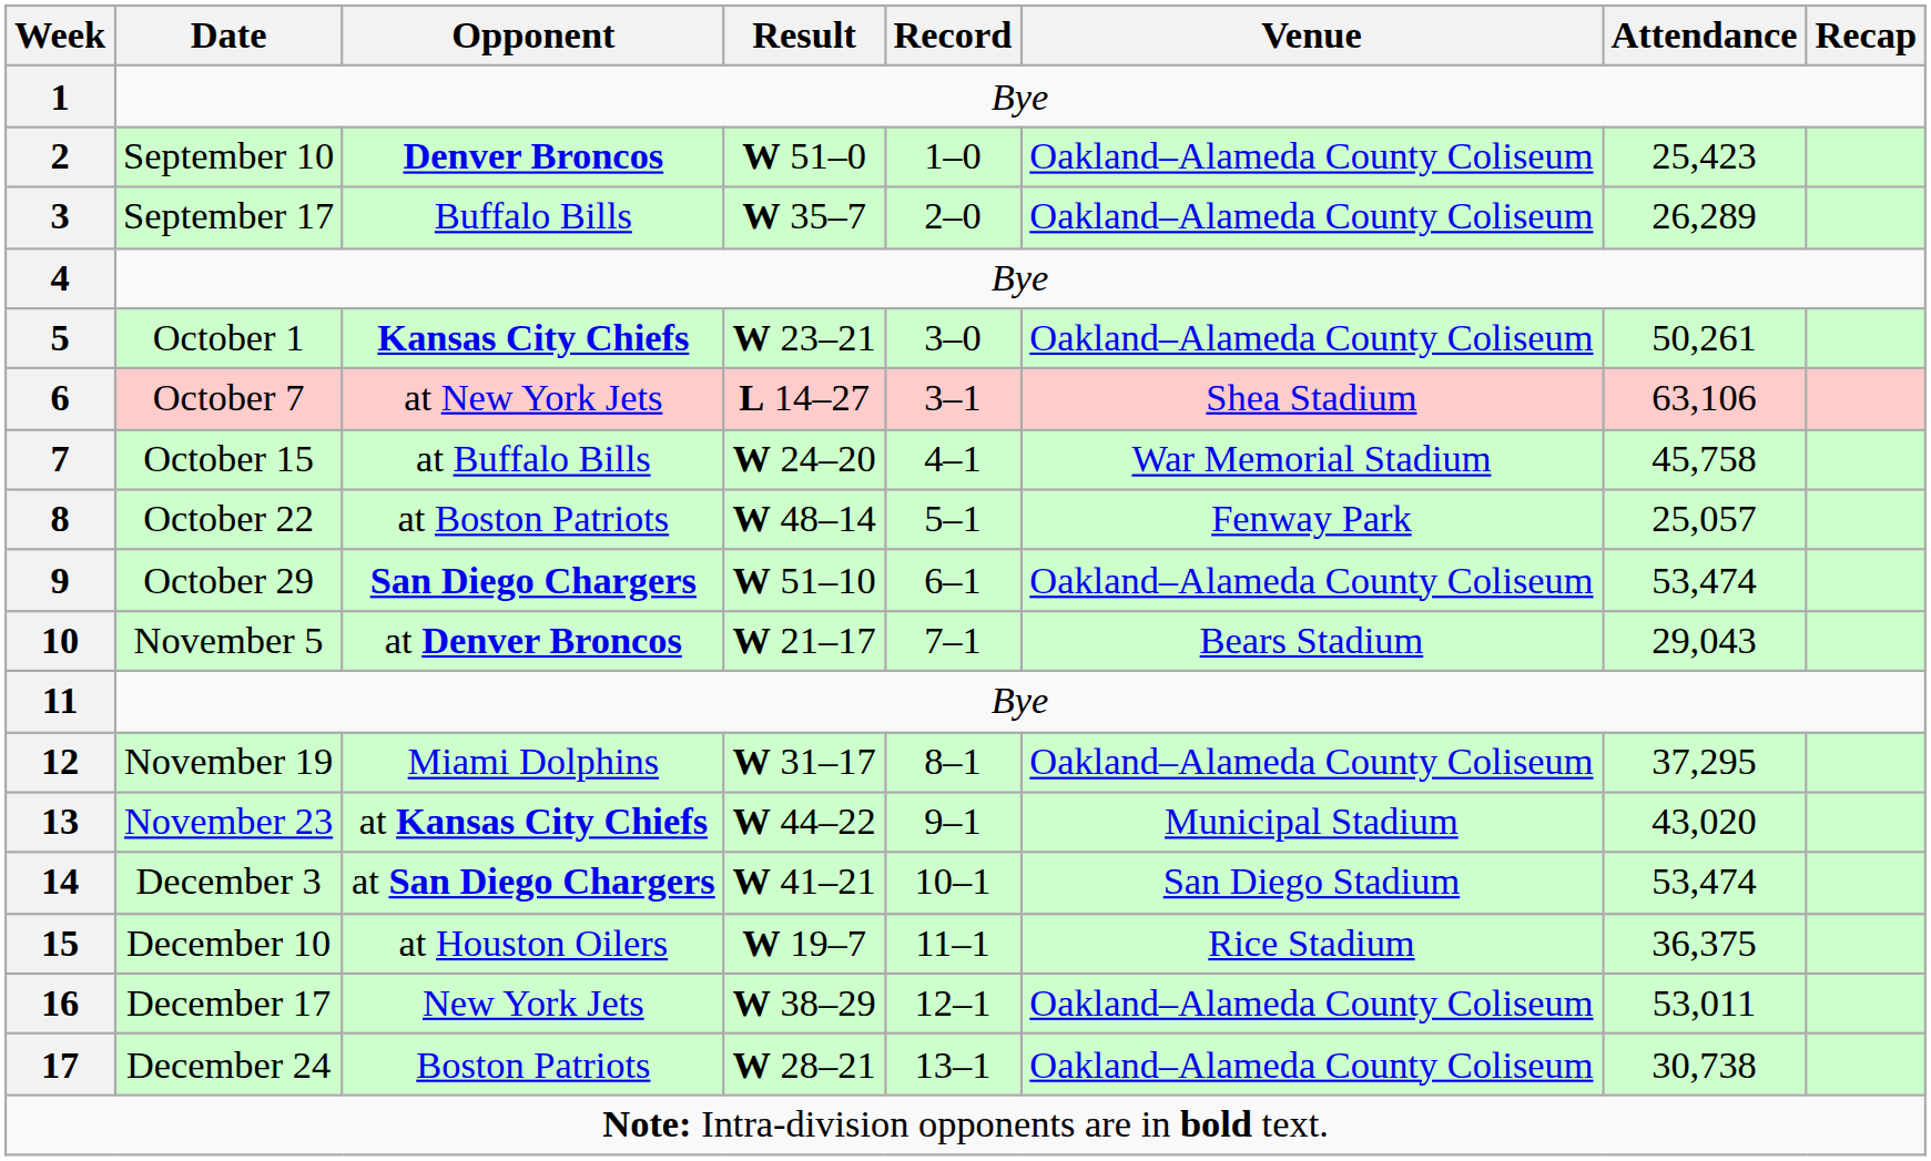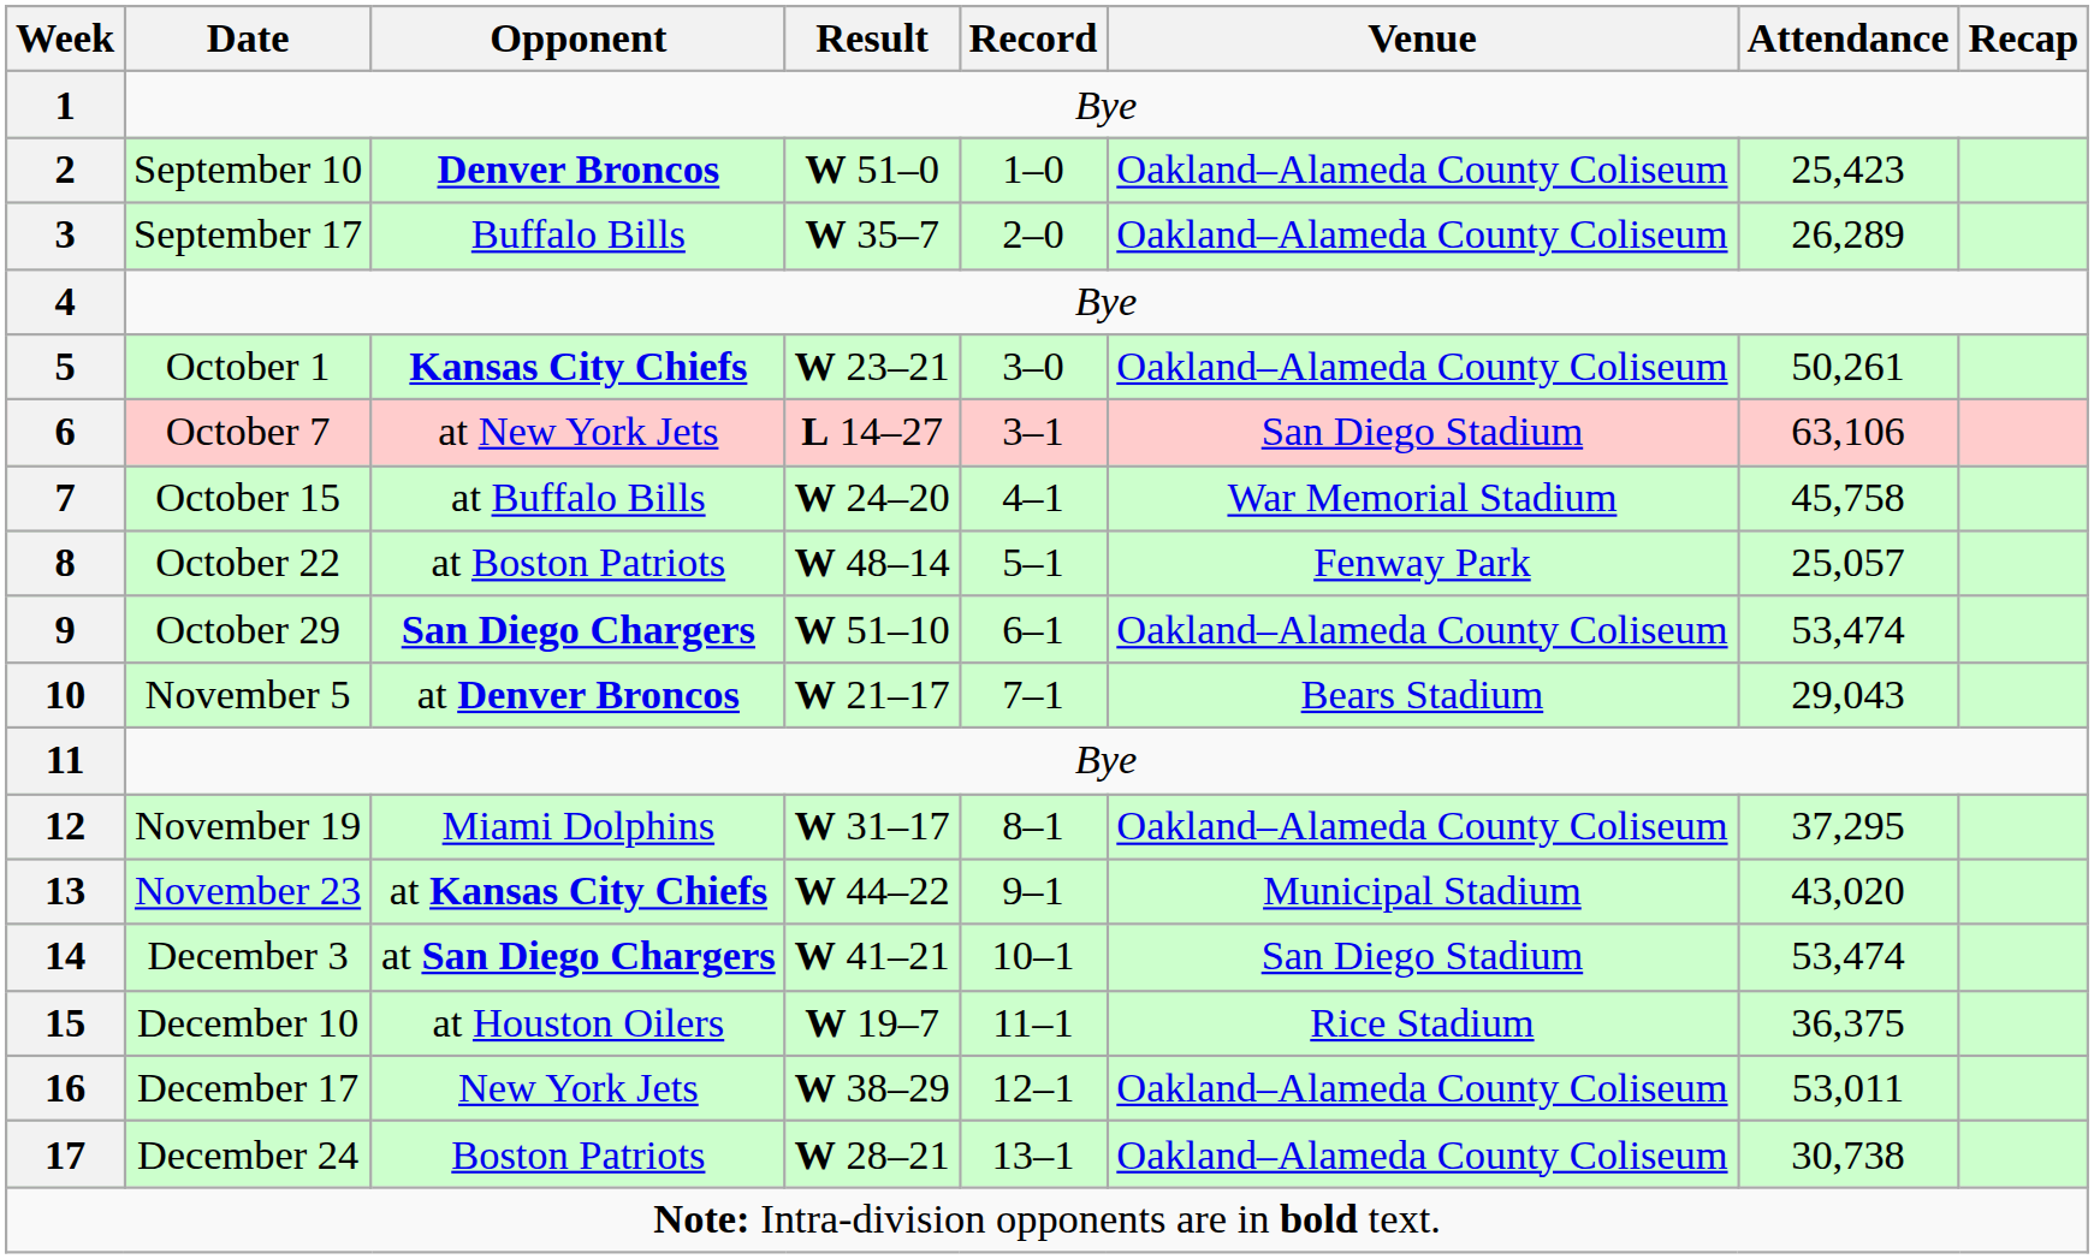6 | Venue: Shea Stadium -> San Diego Stadium
